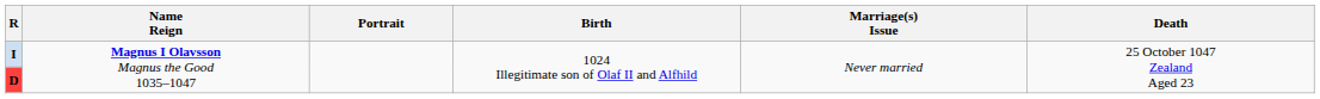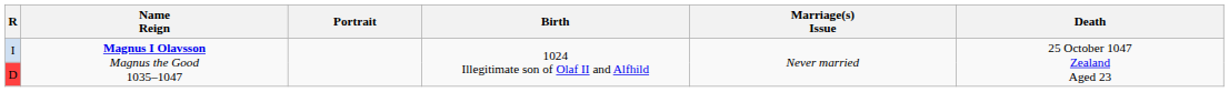I | R: bold -> normal
D | R: bold -> normal
